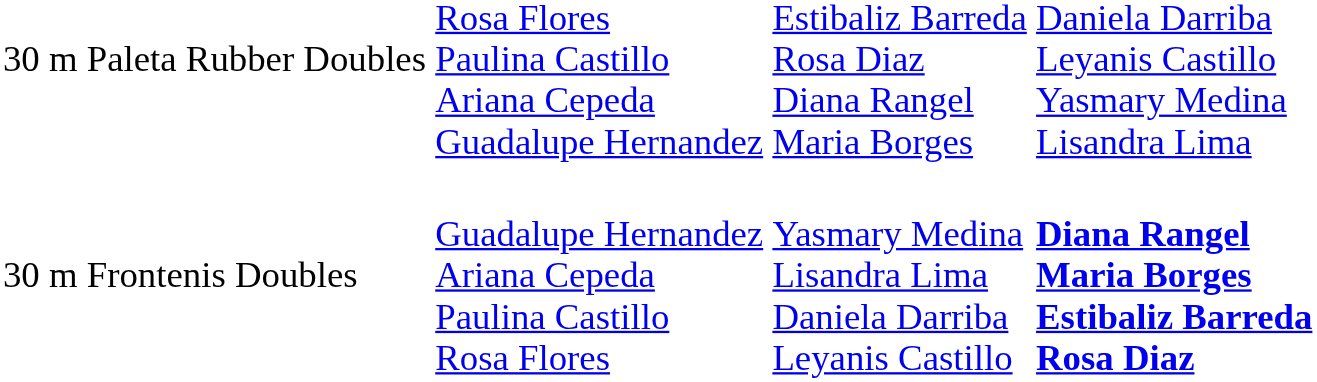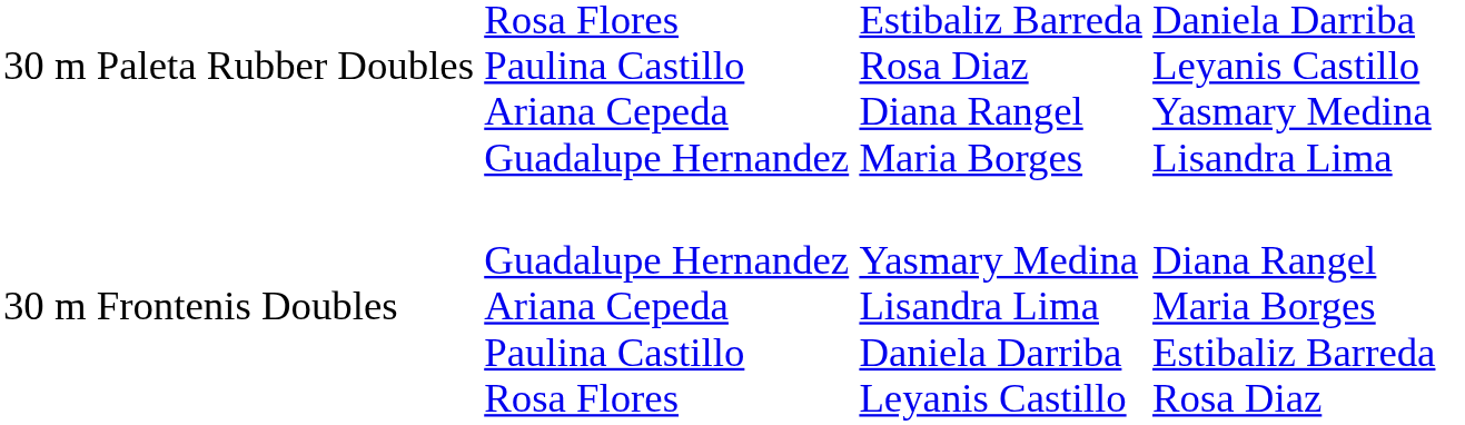30 m Frontenis Doubles | column 4: bold -> normal
